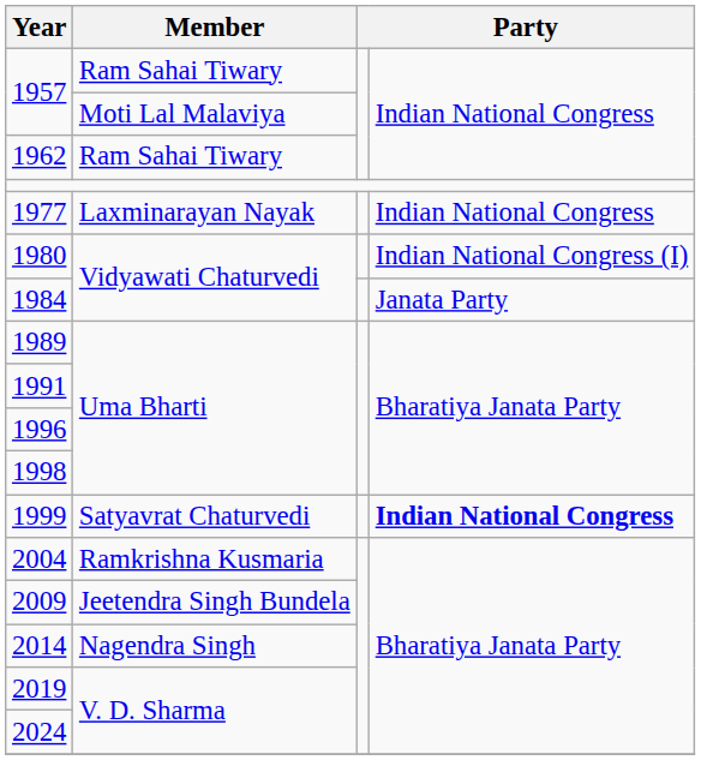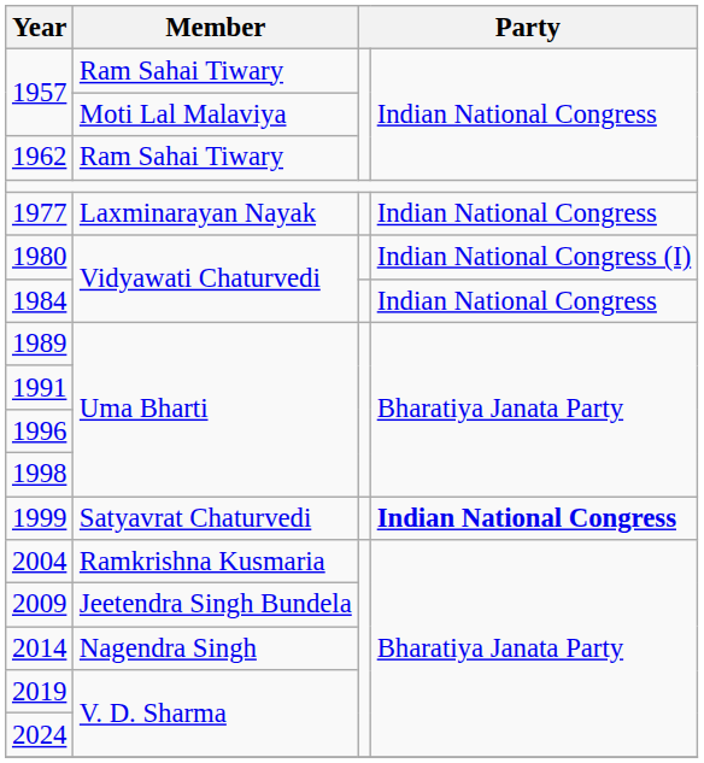1984 | column 4: Janata Party -> Indian National Congress
